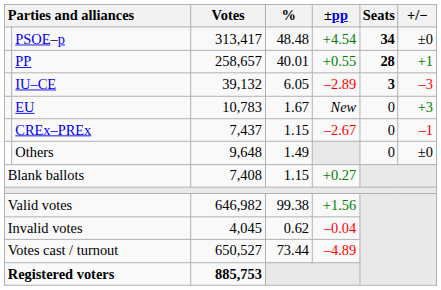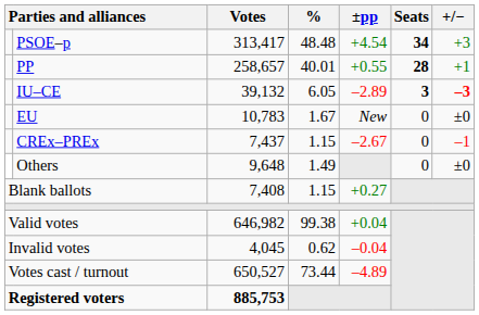PSOE–p | +/−: ±0 -> +3
IU–CE | +/−: normal -> bold
EU | +/−: +3 -> ±0
Valid votes | ±pp: +1.56 -> +0.04
